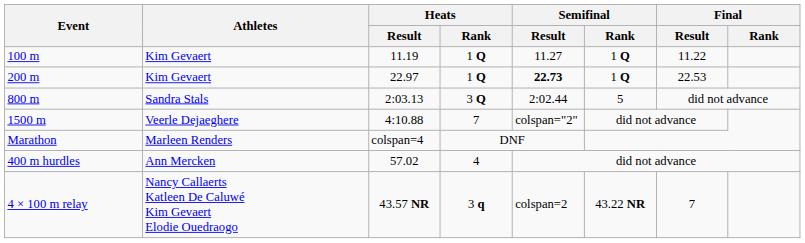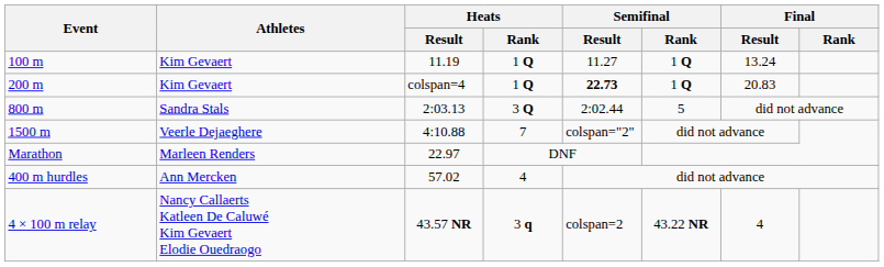100 m | Final / Result: 11.22 -> 13.24
200 m | Heats / Result: 22.97 -> colspan=4
200 m | Final / Result: 22.53 -> 20.83
Marathon | Heats / Result: colspan=4 -> 22.97
4 × 100 m relay | Final / Result: 7 -> 4
